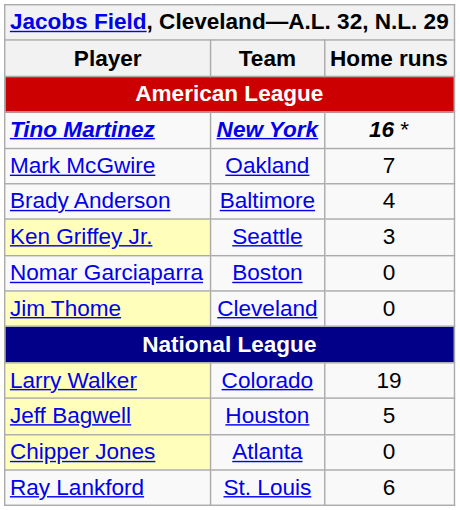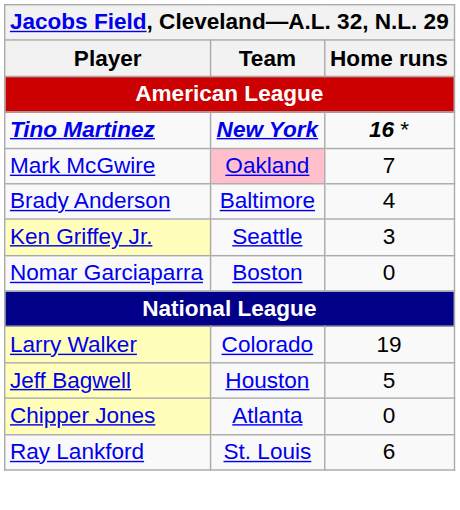Mark McGwire | Team: no background -> pink background
- row: Jim Thome | Cleveland | 0
